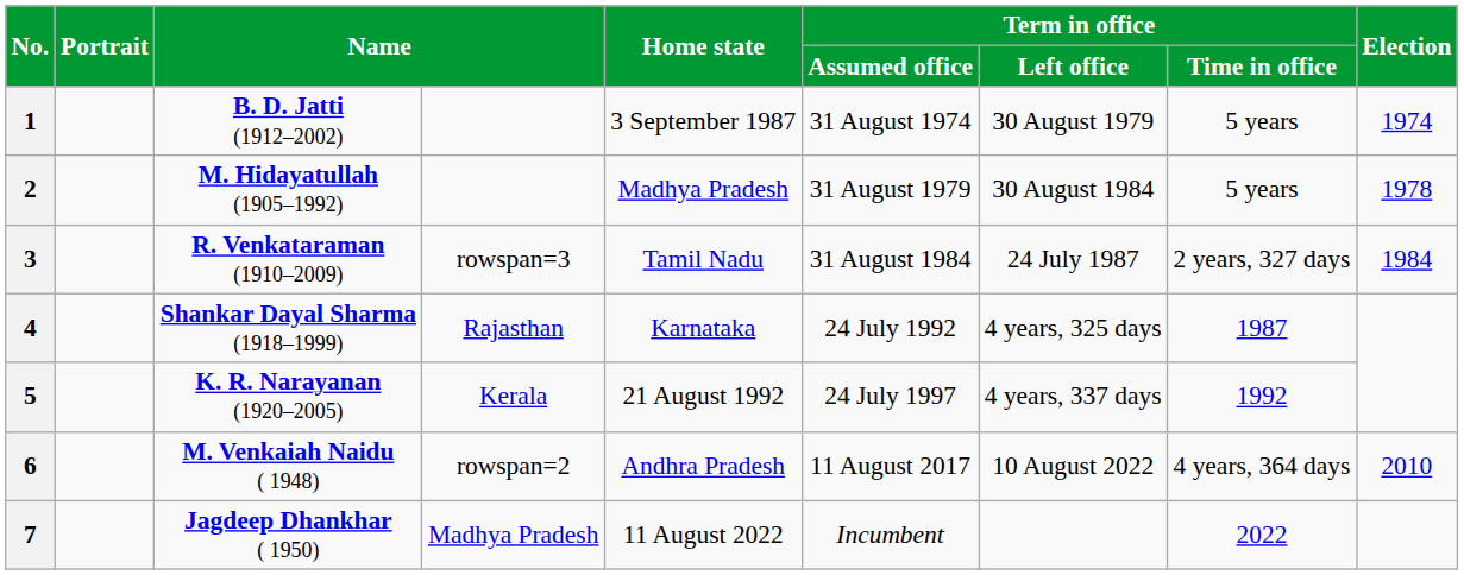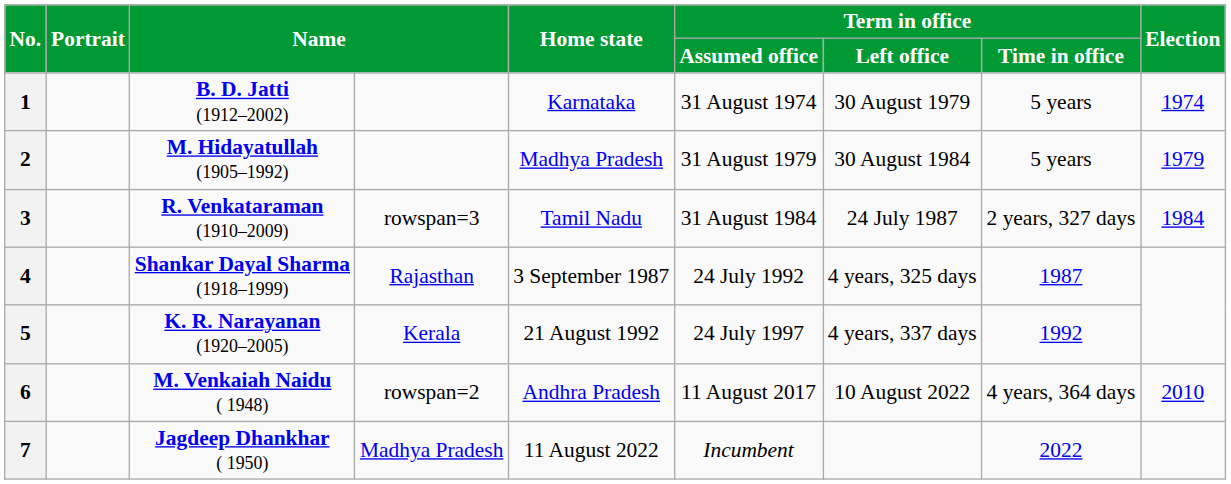1 | Home state: 3 September 1987 -> Karnataka
2 | Election: 1978 -> 1979
4 | Home state: Karnataka -> 3 September 1987
